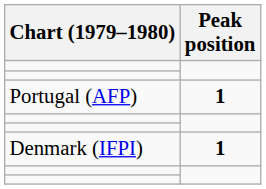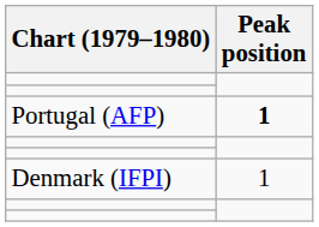row 7 | Peak position: bold -> normal
